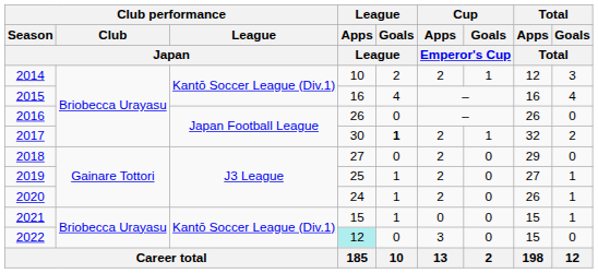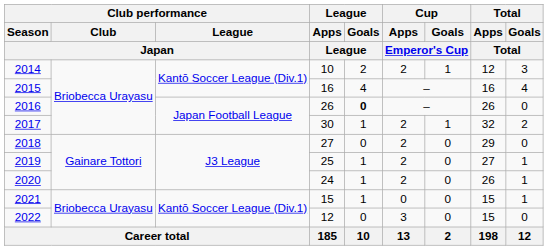2016 | League / Goals / League: normal -> bold
2017 | League / Goals / League: bold -> normal
2022 | League / Apps / League: paleturquoise background -> no background
